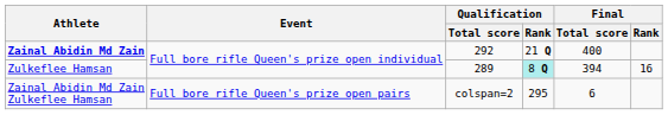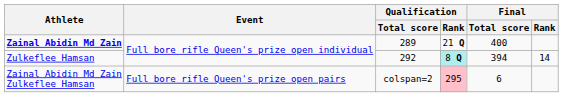Zainal Abidin Md Zain | Qualification / Total score: 292 -> 289
Zulkeflee Hamsan | Qualification / Total score: 289 -> 292
Zulkeflee Hamsan | Final / Rank: 16 -> 14
Zainal Abidin Md Zain Zulkeflee Hamsan | Qualification / Rank: no background -> pink background
